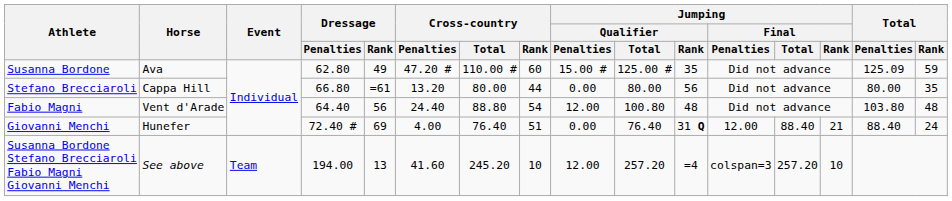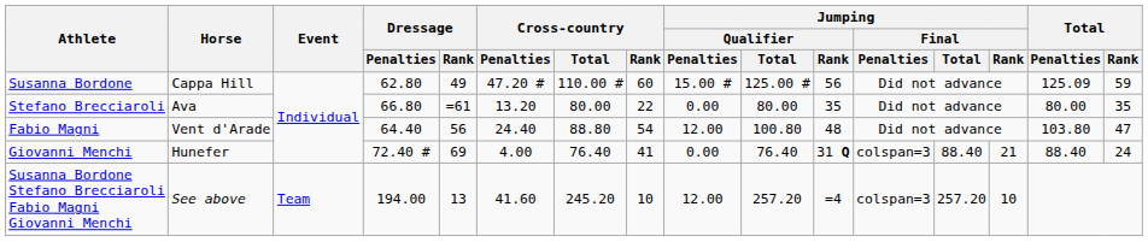Susanna Bordone | Horse: Ava -> Cappa Hill
Susanna Bordone | Jumping / Qualifier / Rank: 35 -> 56
Stefano Brecciaroli | Horse: Cappa Hill -> Ava
Stefano Brecciaroli | Cross-country / Rank: 44 -> 22
Stefano Brecciaroli | Jumping / Qualifier / Rank: 56 -> 35
Fabio Magni | Total / Rank: 48 -> 47
Giovanni Menchi | Cross-country / Rank: 51 -> 41
Giovanni Menchi | Jumping / Final / Penalties: 12.00 -> colspan=3
